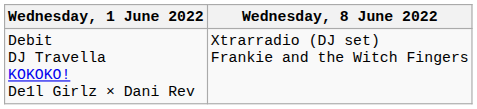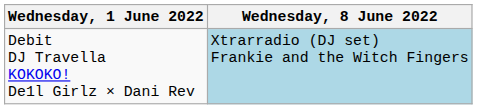Debit DJ Travella KOKOKO! De1l Girlz × Dani Rev | Wednesday, 8 June 2022: no background -> lightblue background
